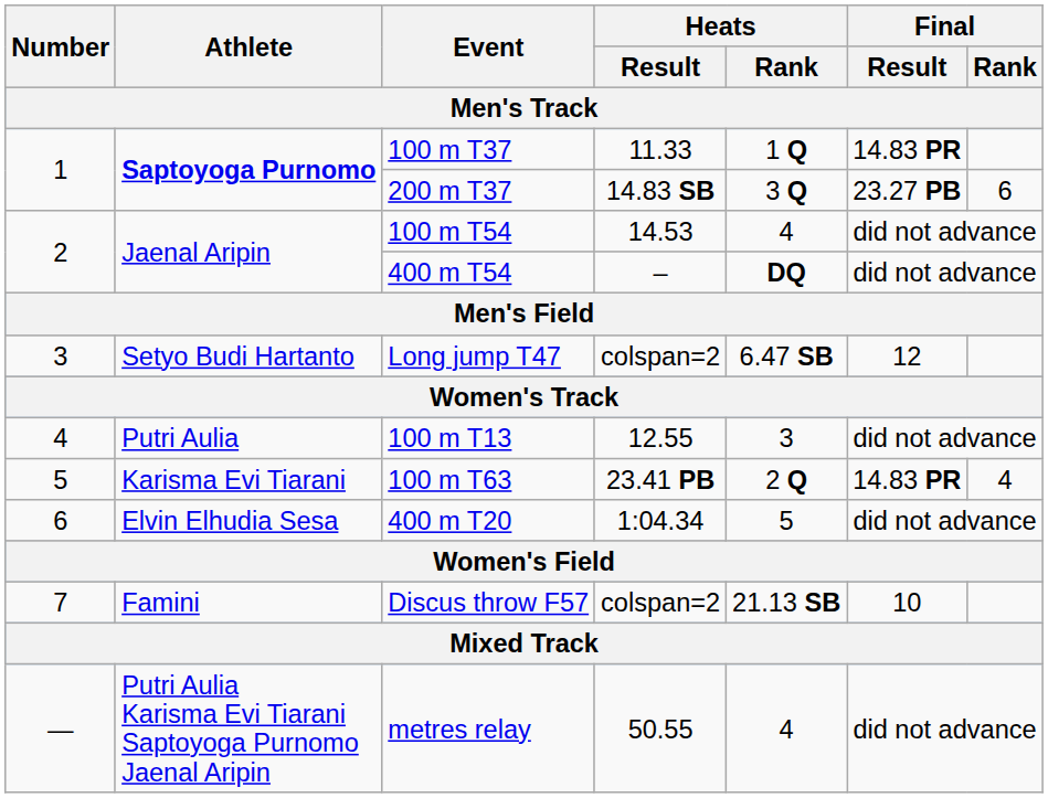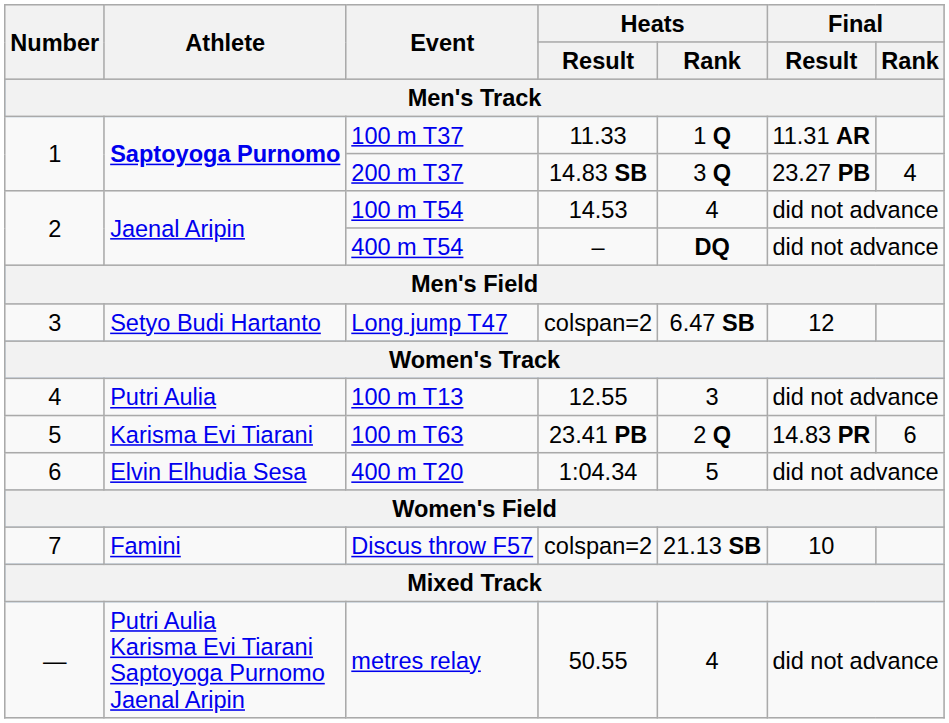100 m T37 | Final / Result / Men's Track: 14.83 PR -> 11.31 AR
200 m T37 | Final / Rank / Men's Track: 6 -> 4
100 m T63 | Final / Rank / Men's Track: 4 -> 6
